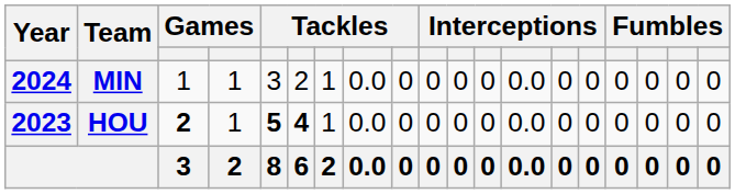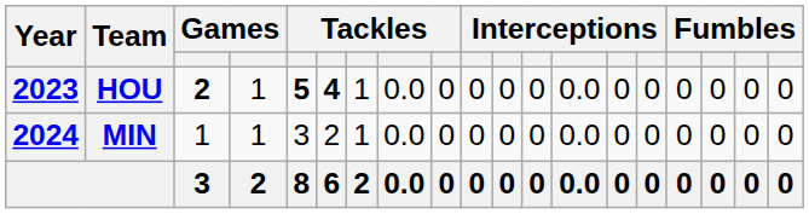rows swapped: HOU <-> MIN
